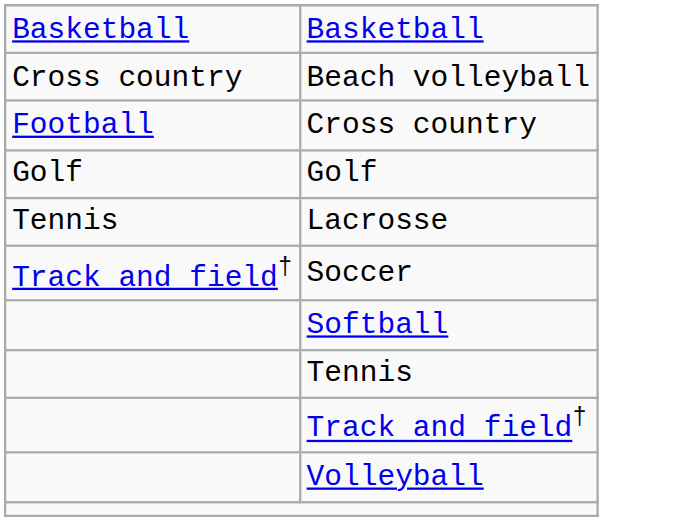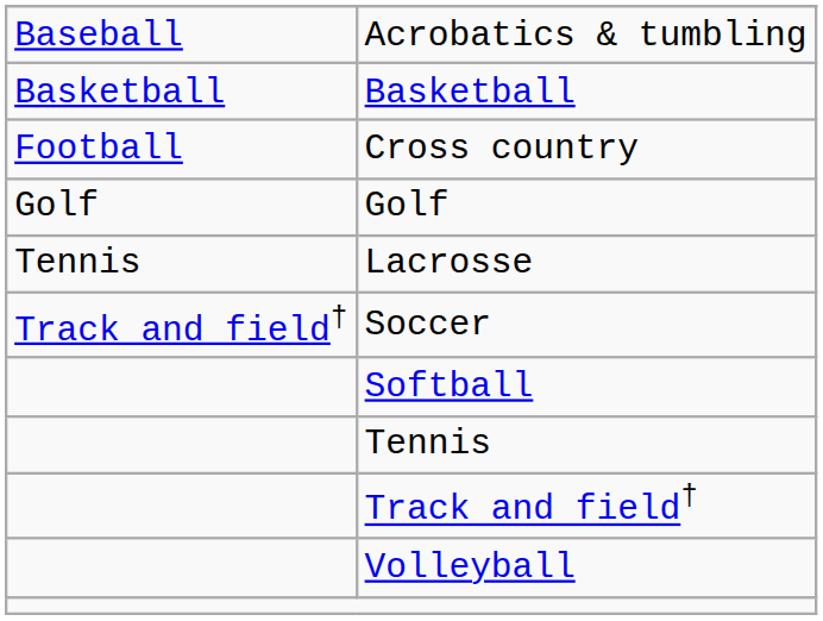+ row: Baseball | Acrobatics & tumbling
- row: Cross country | Beach volleyball
